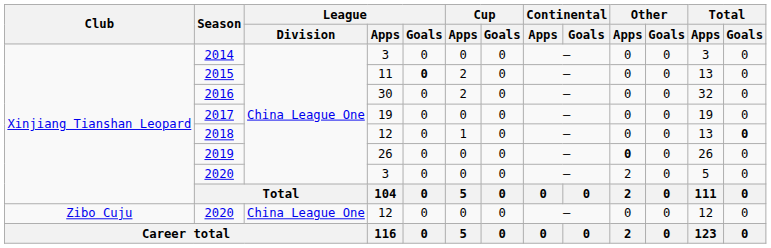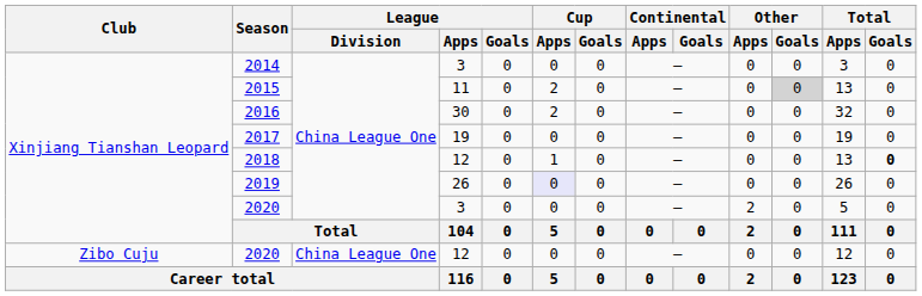2015 | League / Goals: bold -> normal
2015 | Other / Goals: no background -> lightgrey background
2019 | Cup / Apps: no background -> lavender background
2019 | Other / Apps: bold -> normal
